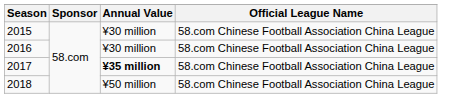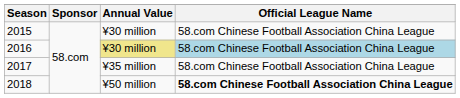2016 | Annual Value: no background -> khaki background
2016 | Official League Name: no background -> lightblue background
2017 | Annual Value: bold -> normal
2018 | Official League Name: normal -> bold
